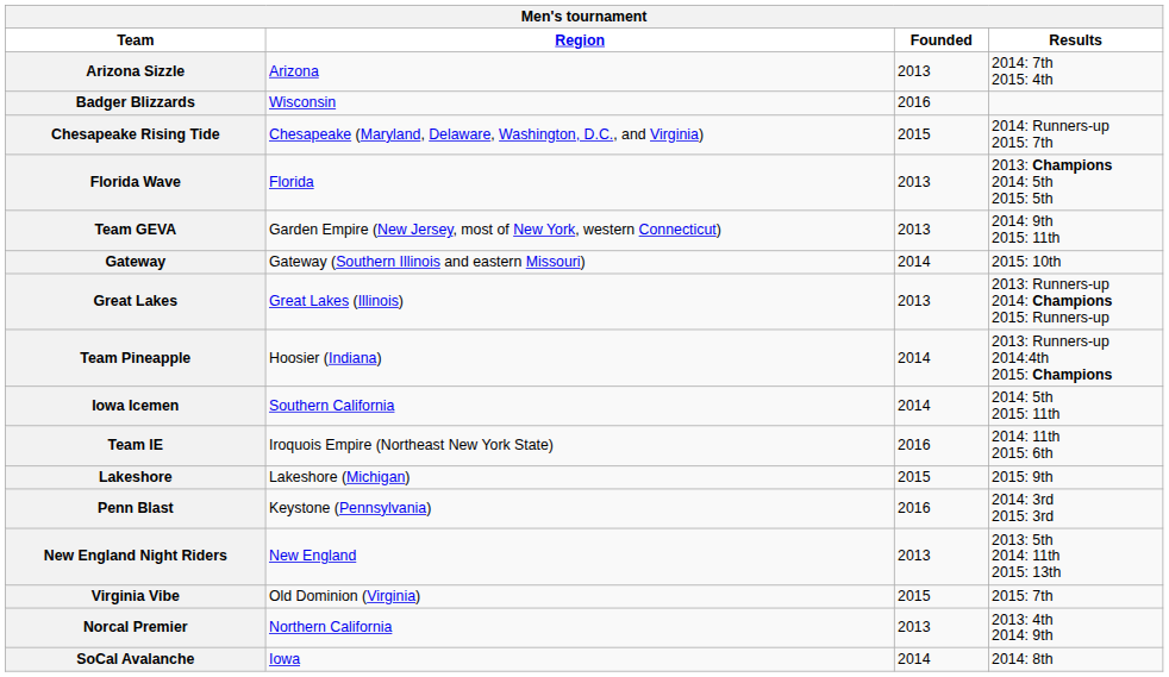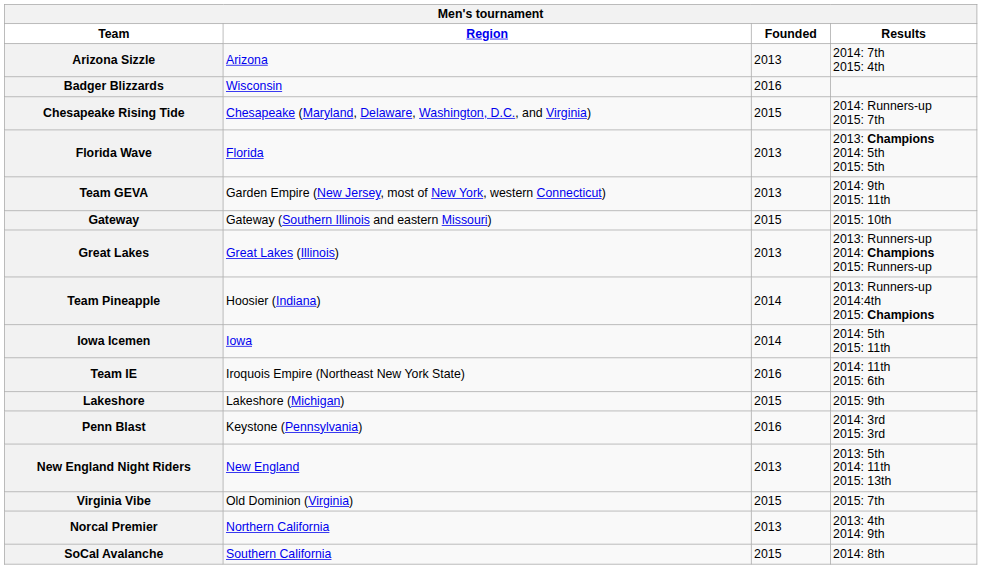Gateway | Founded: 2014 -> 2015
Iowa Icemen | Region: Southern California -> Iowa
SoCal Avalanche | Region: Iowa -> Southern California
SoCal Avalanche | Founded: 2014 -> 2015
